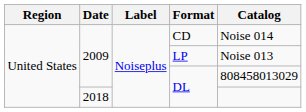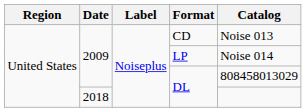CD | Catalog: Noise 014 -> Noise 013
LP | Catalog: Noise 013 -> Noise 014
